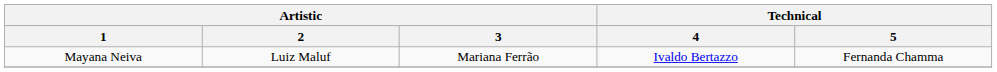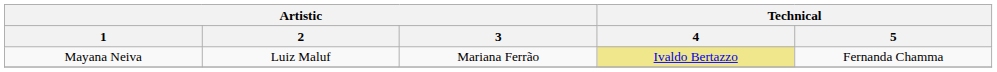Mayana Neiva | Technical / 4: no background -> khaki background
